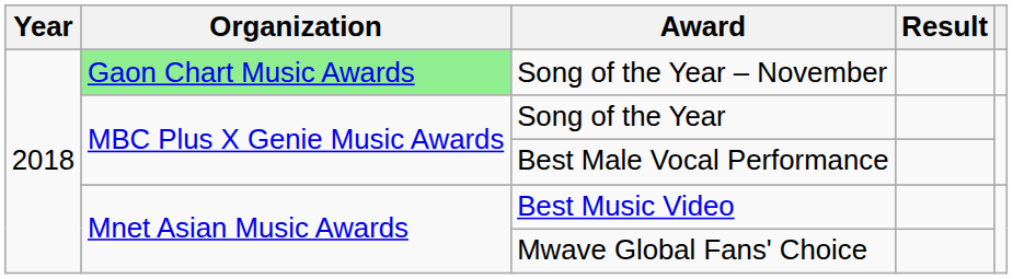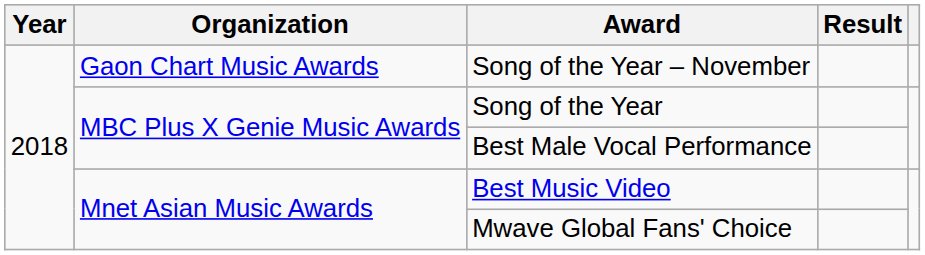Song of the Year – November | Organization: lightgreen background -> no background
